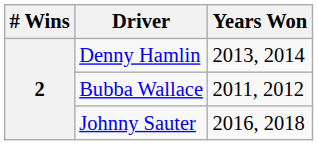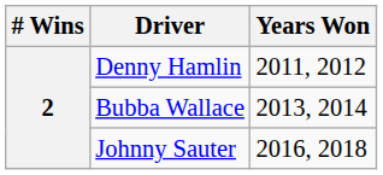Denny Hamlin | Years Won: 2013, 2014 -> 2011, 2012
Bubba Wallace | Years Won: 2011, 2012 -> 2013, 2014
